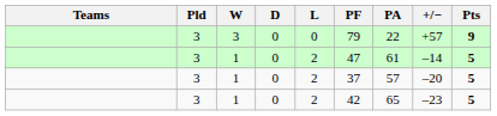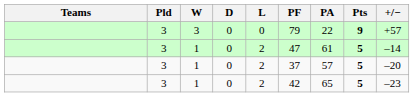columns swapped: +/− <-> Pts
